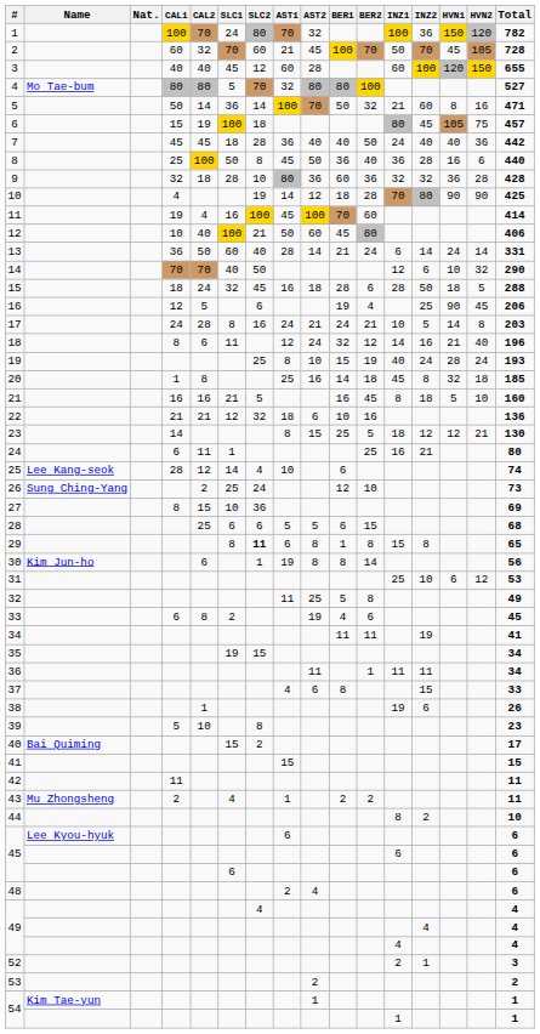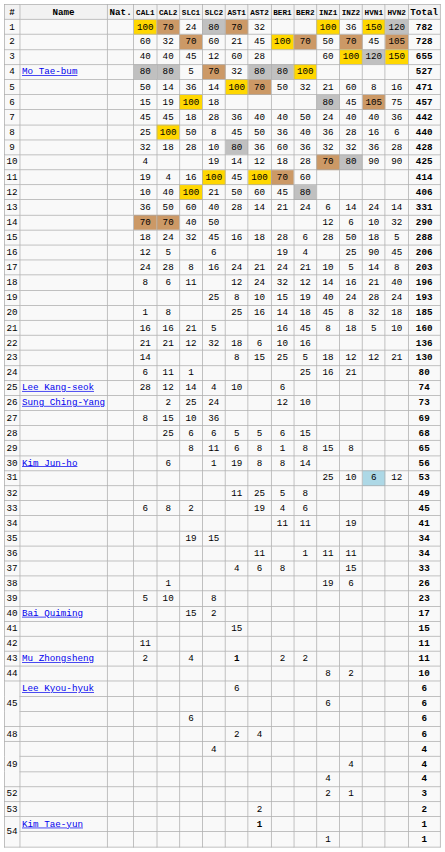29 | SLC2: bold -> normal
31 | HVN1: no background -> lightblue background
43 | AST1: normal -> bold
54 / Kim Tae-yun | AST2: normal -> bold
